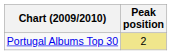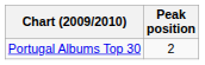Portugal Albums Top 30 | Peak position: khaki background -> no background
